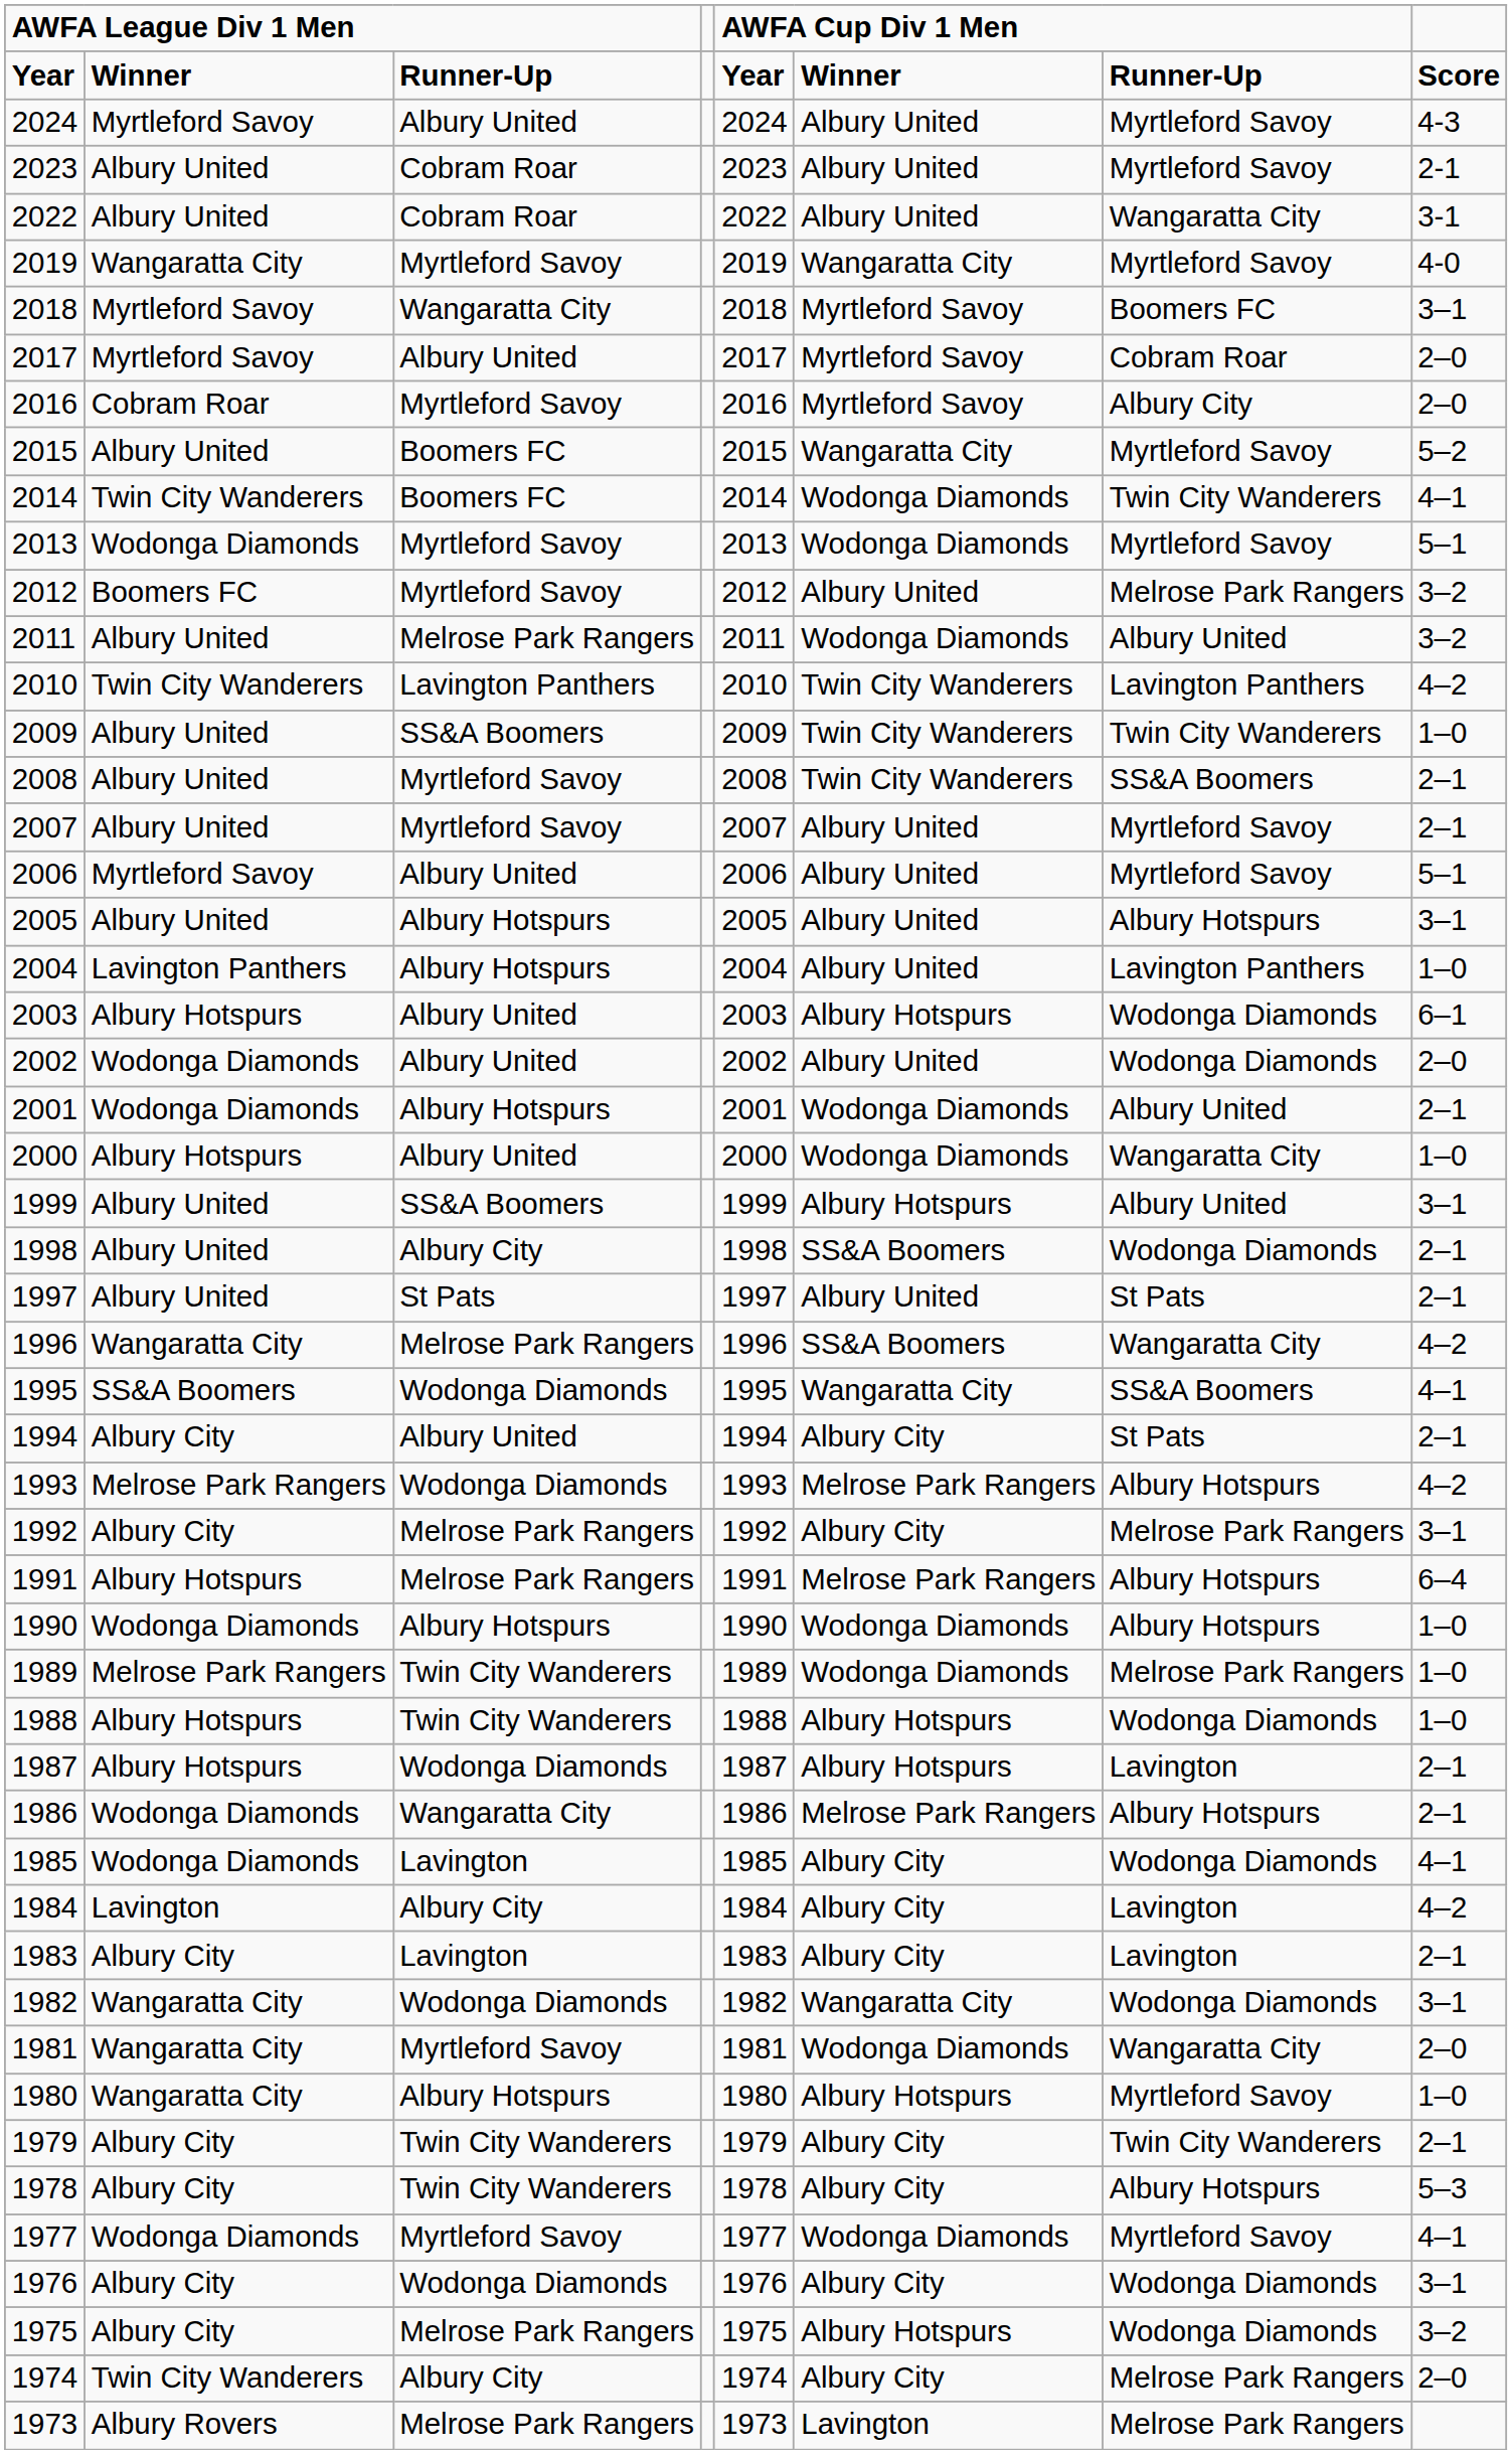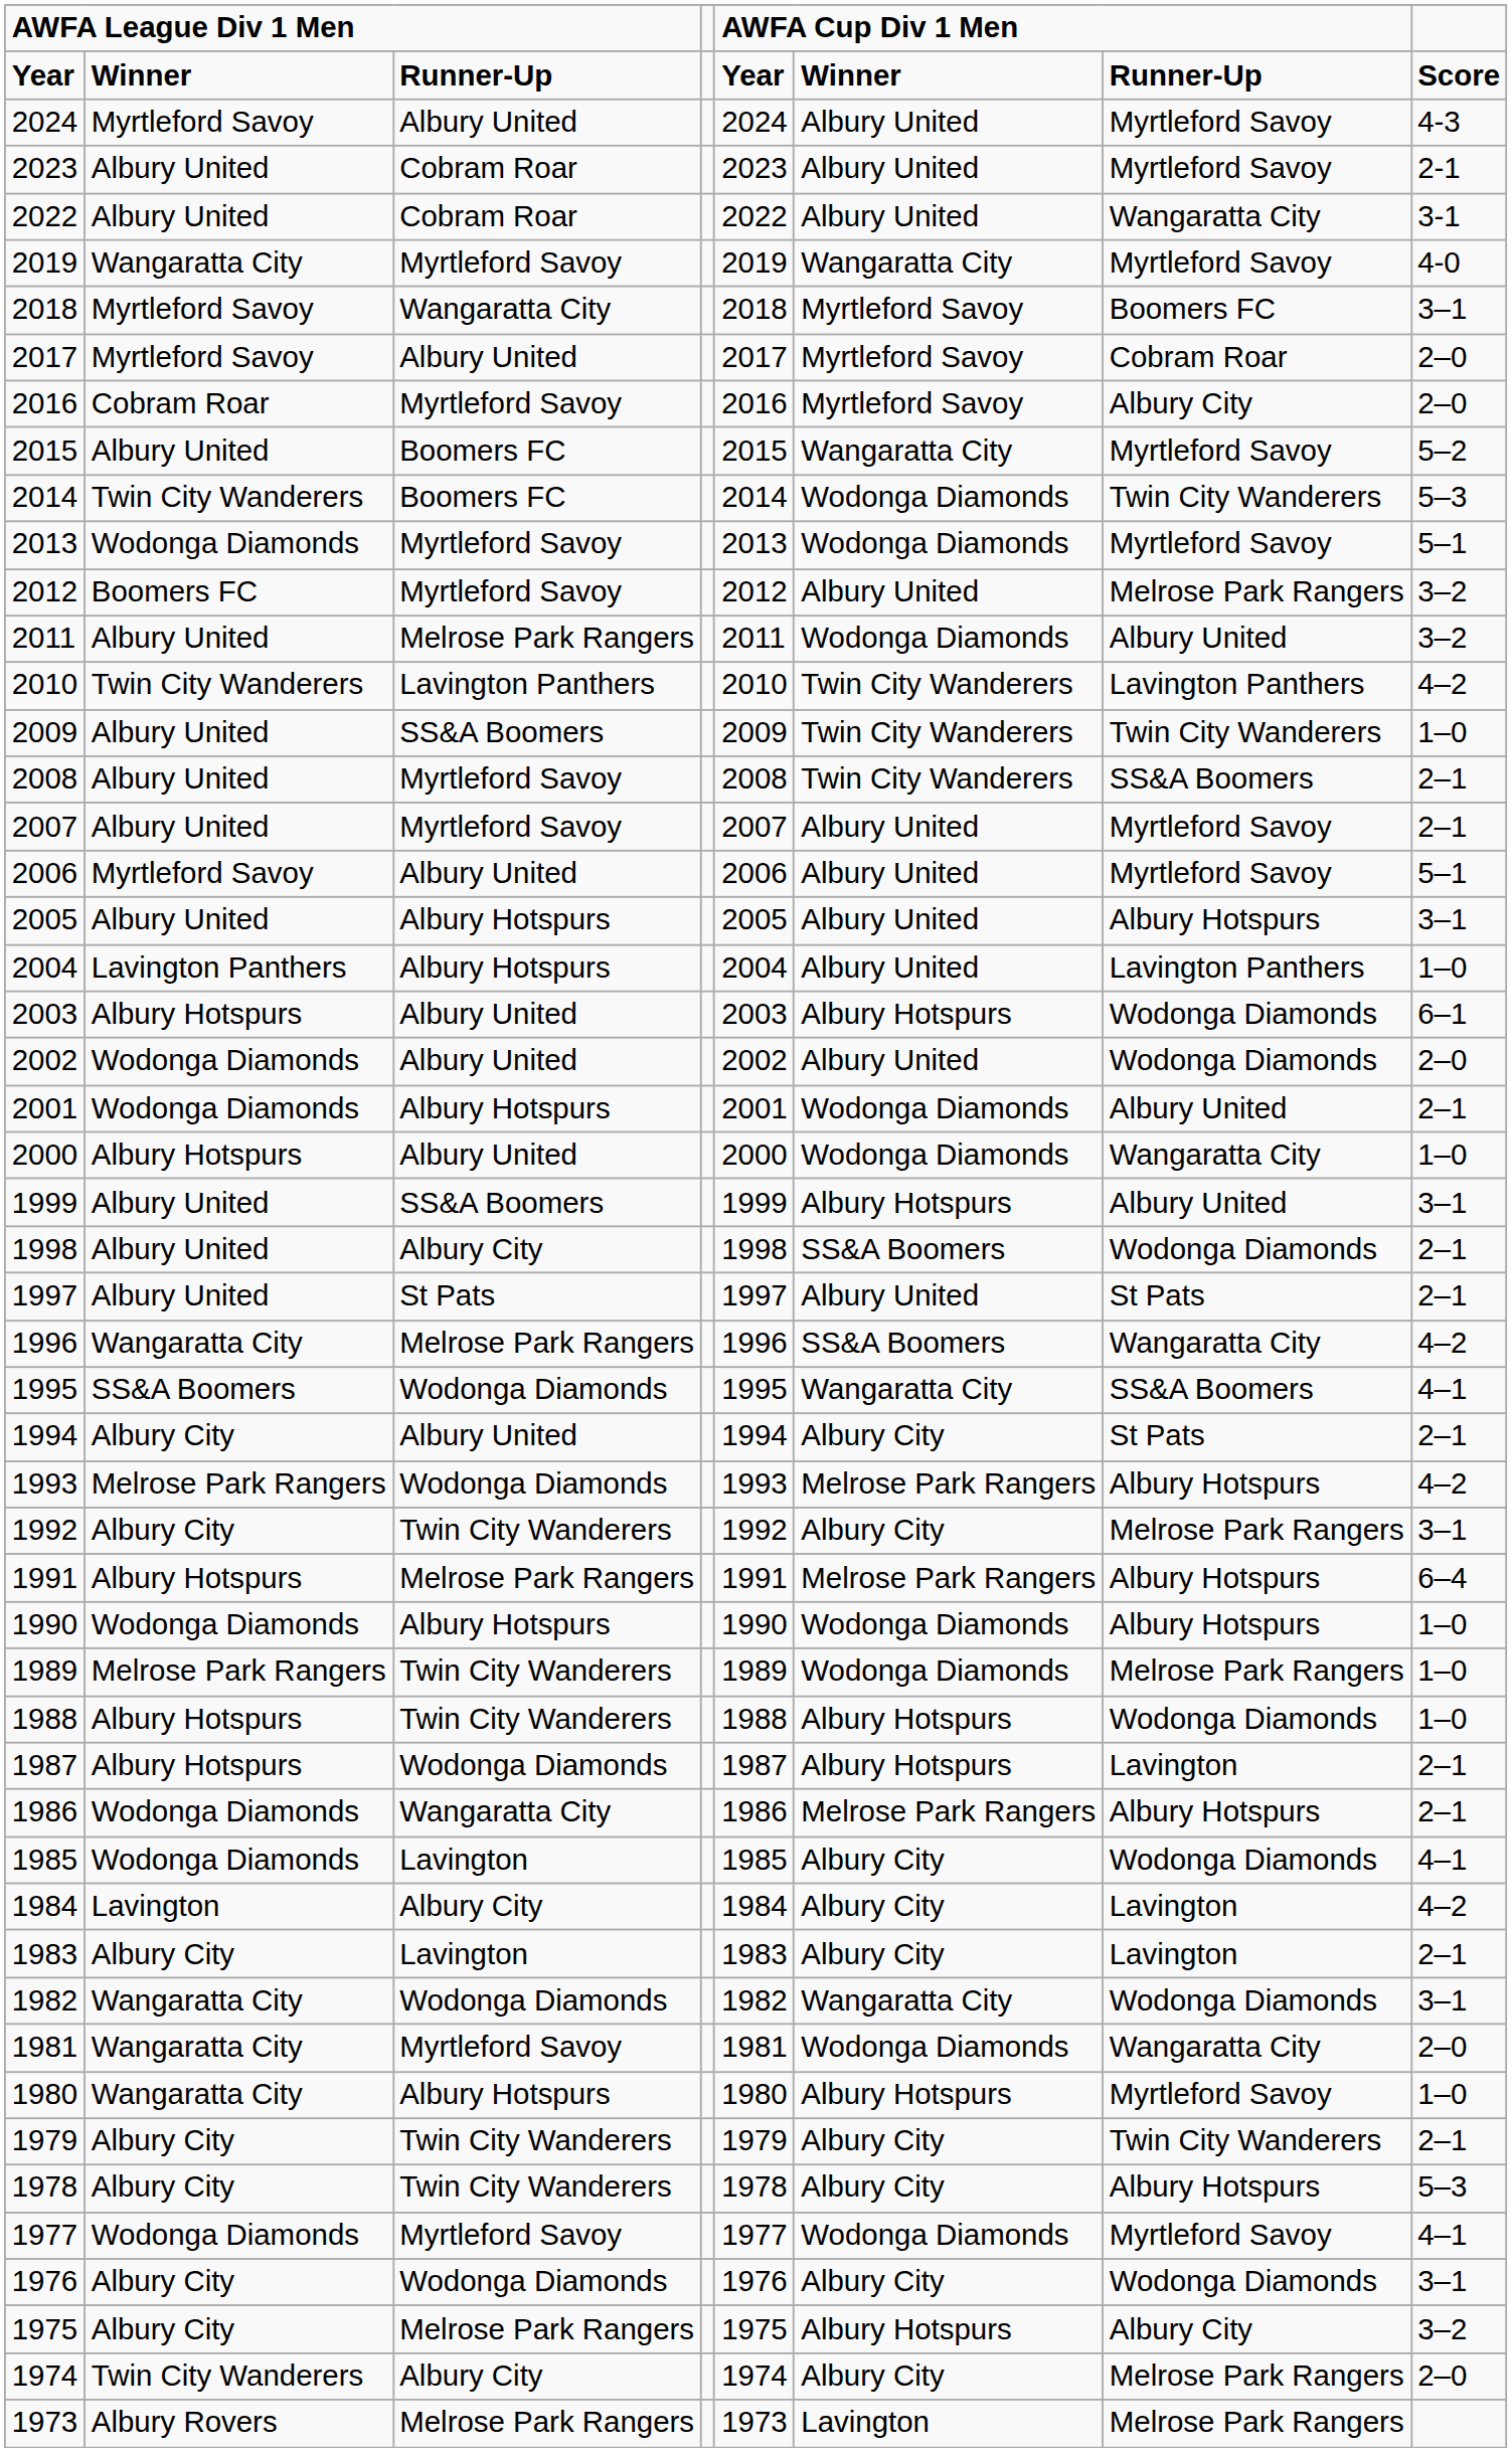row 11 | column 8: 4–1 -> 5–3
row 33 | column 3: Melrose Park Rangers -> Twin City Wanderers
row 50 | column 7: Wodonga Diamonds -> Albury City
